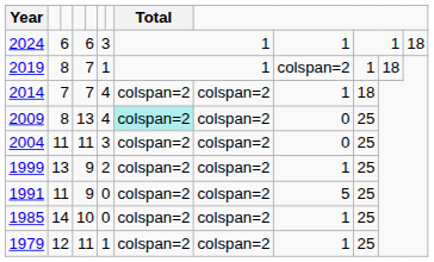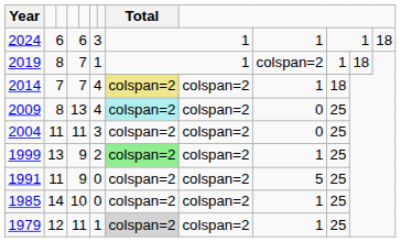2014 | Total: no background -> khaki background
1999 | Total: no background -> lightgreen background
1979 | Total: no background -> lightgrey background
